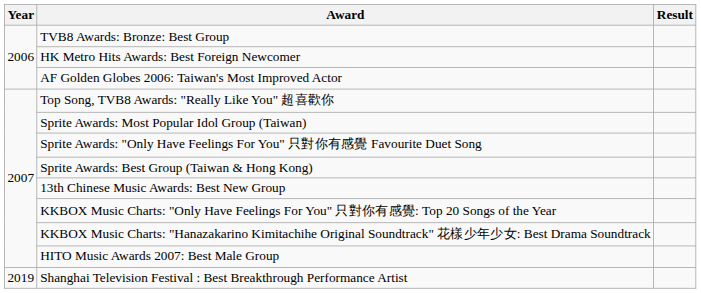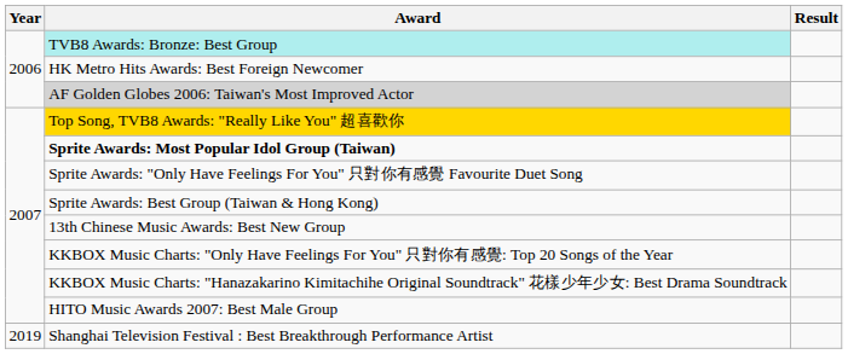TVB8 Awards: Bronze: Best Group | Award: no background -> paleturquoise background
AF Golden Globes 2006: Taiwan's Most Improved Actor | Award: no background -> lightgrey background
Top Song, TVB8 Awards: "Really Like You" 超喜歡你 | Award: no background -> gold background
Sprite Awards: Most Popular Idol Group (Taiwan) | Award: normal -> bold
